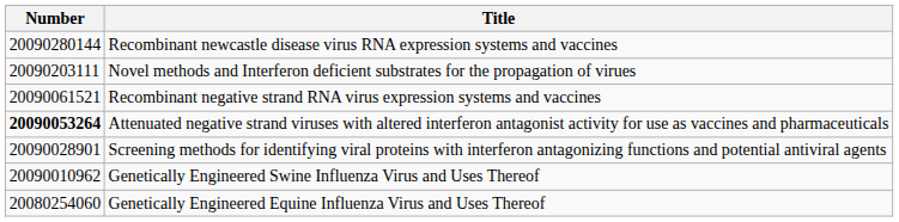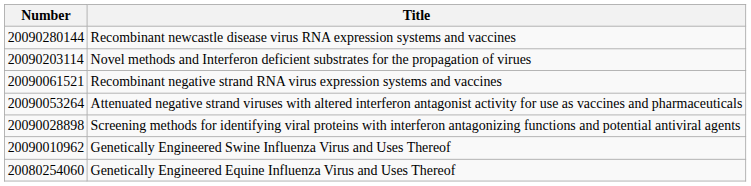row 3 | Number: 20090203111 -> 20090203114
row 5 | Number: bold -> normal
row 6 | Number: 20090028901 -> 20090028898
